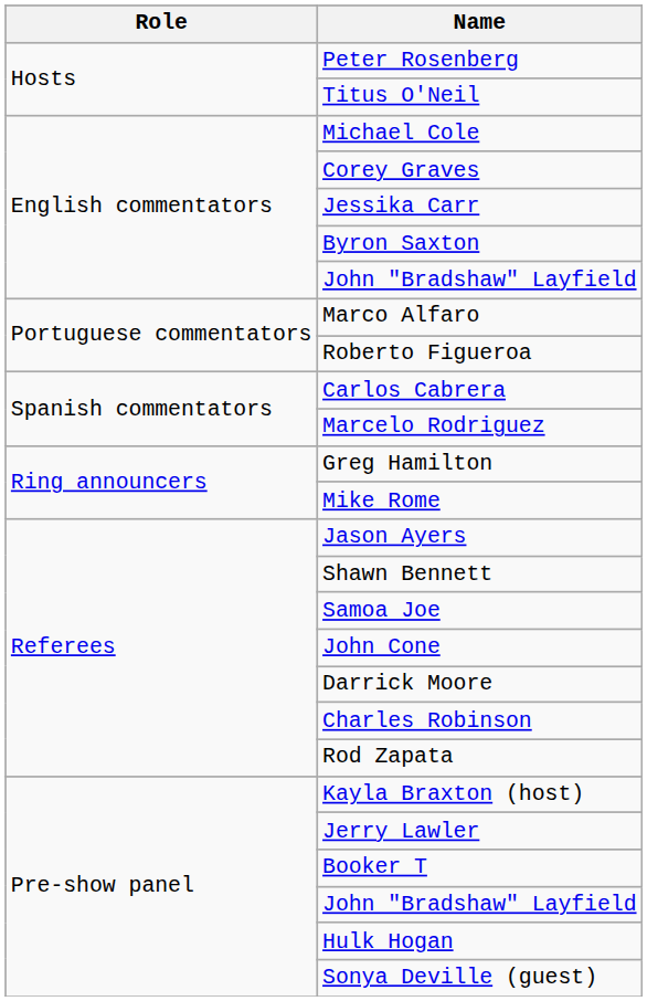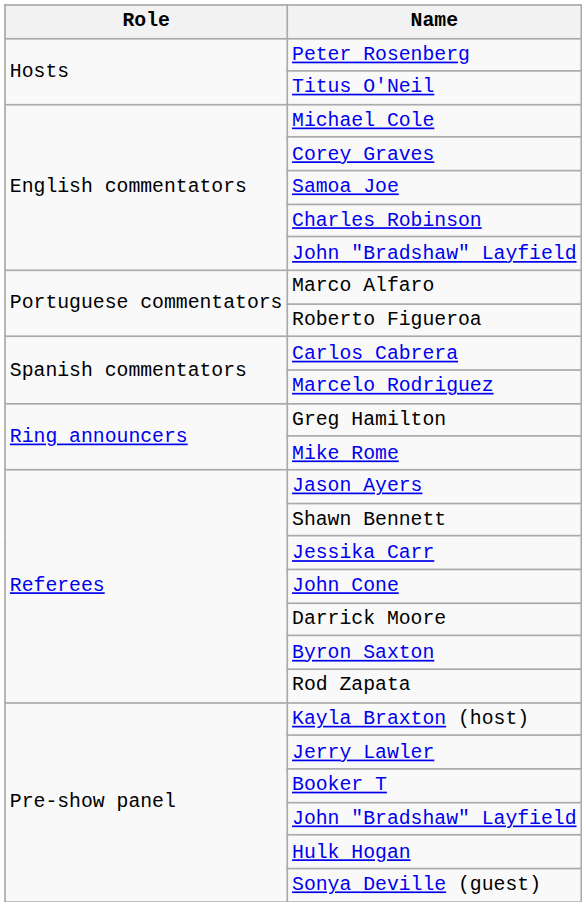row 6 | Name: Jessika Carr -> Samoa Joe
row 7 | Name: Byron Saxton -> Charles Robinson
row 17 | Name: Samoa Joe -> Jessika Carr
row 20 | Name: Charles Robinson -> Byron Saxton
